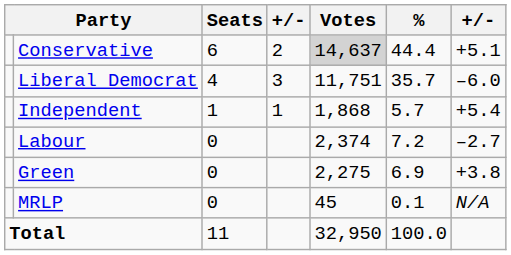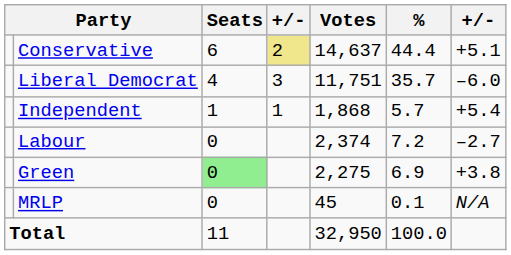Conservative | column 4: no background -> khaki background
Conservative | Votes: lightgrey background -> no background
Green | Seats: no background -> lightgreen background
